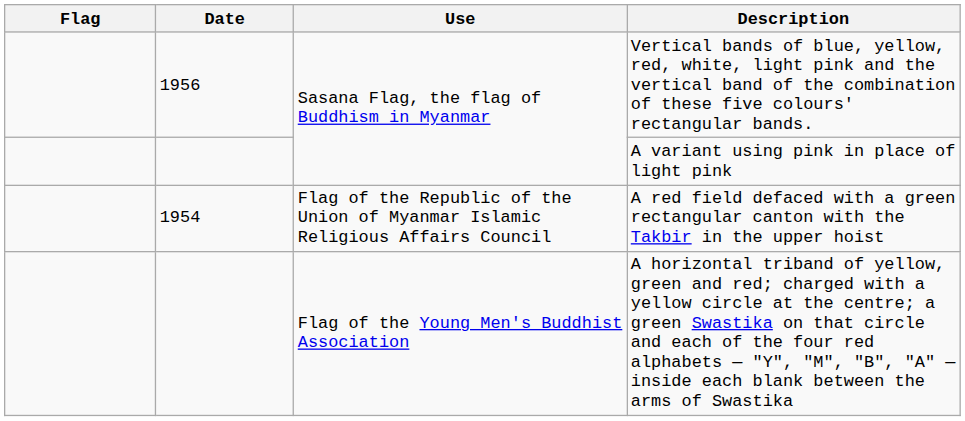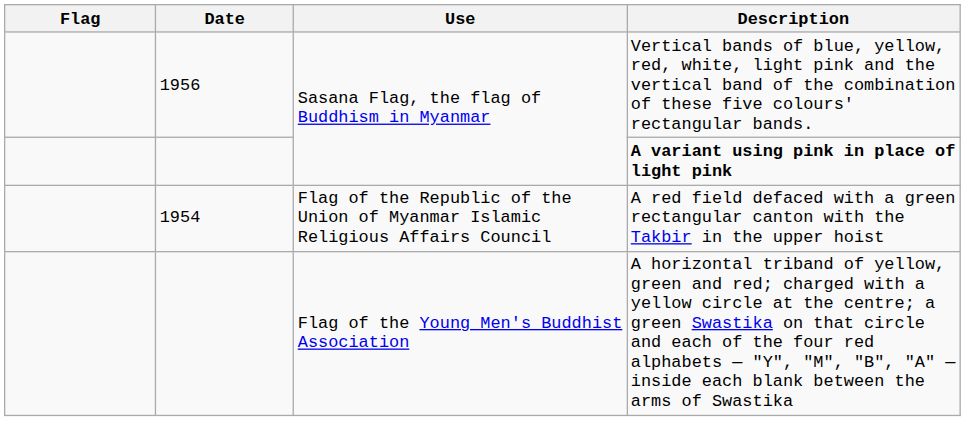A variant using pink in place of light pink | Description: normal -> bold
